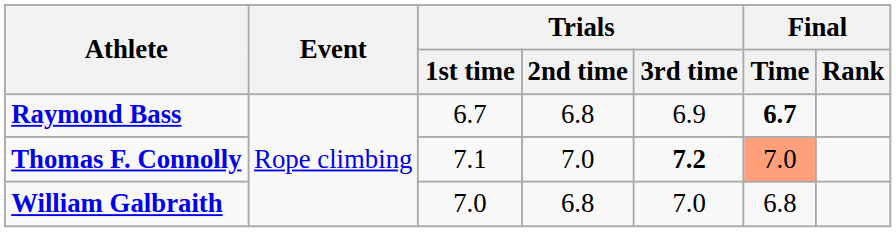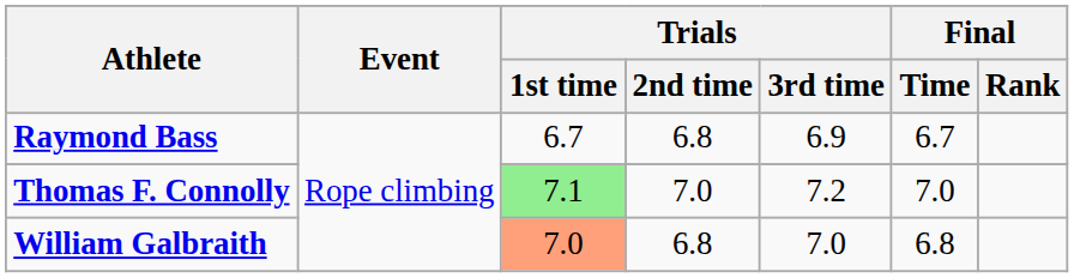Raymond Bass | Final / Time: bold -> normal
Thomas F. Connolly | Trials / 1st time: no background -> lightgreen background
Thomas F. Connolly | Trials / 3rd time: bold -> normal
Thomas F. Connolly | Final / Time: lightsalmon background -> no background
William Galbraith | Trials / 1st time: no background -> lightsalmon background
